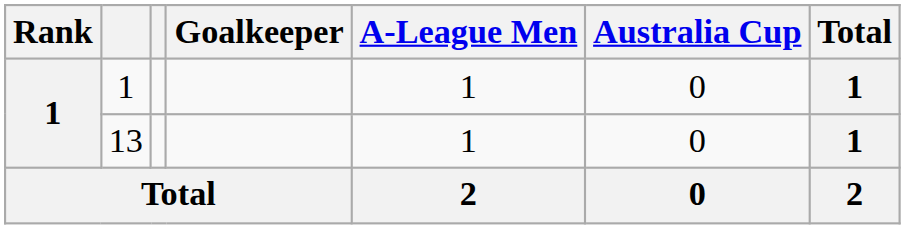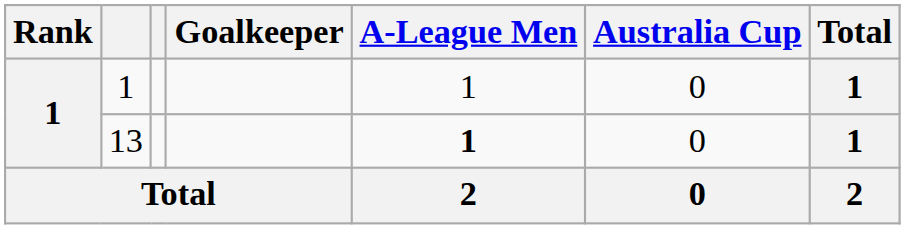13 | A-League Men: normal -> bold
